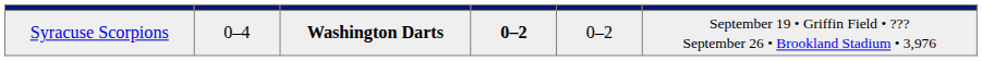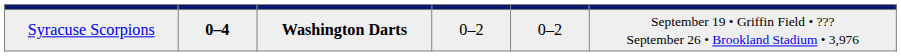Syracuse Scorpions | column 2: normal -> bold
Syracuse Scorpions | column 4: bold -> normal
